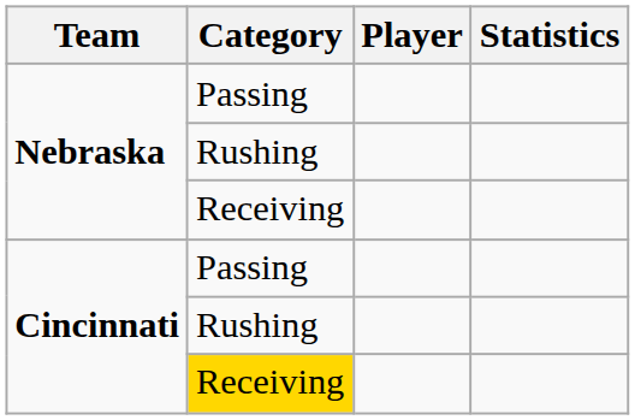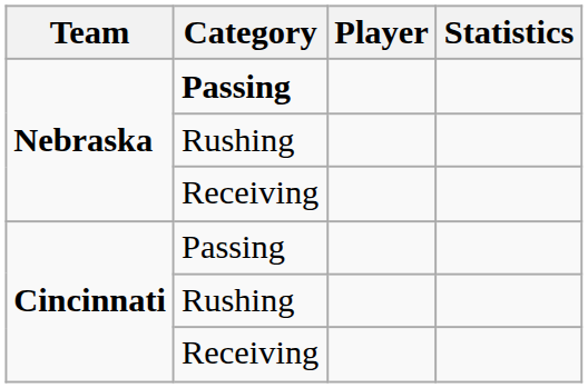Nebraska / Passing | Category: normal -> bold
Cincinnati / Receiving | Category: gold background -> no background
